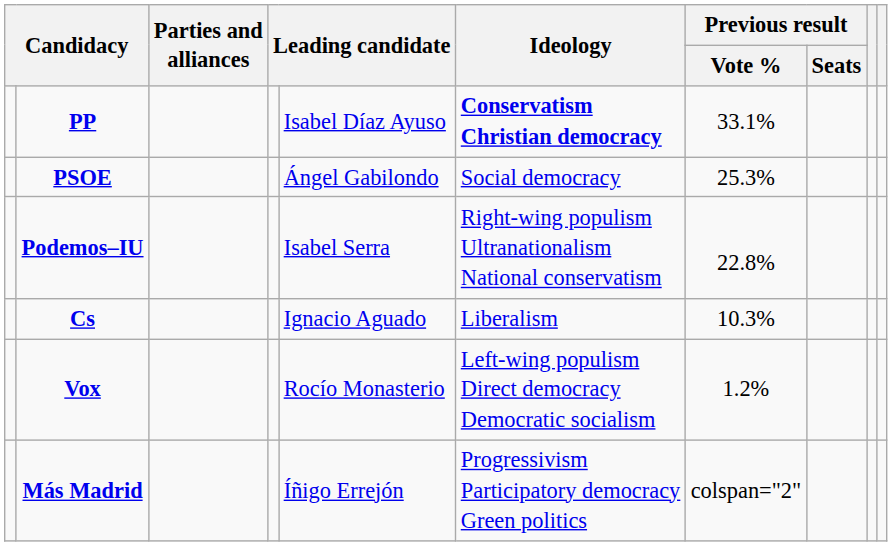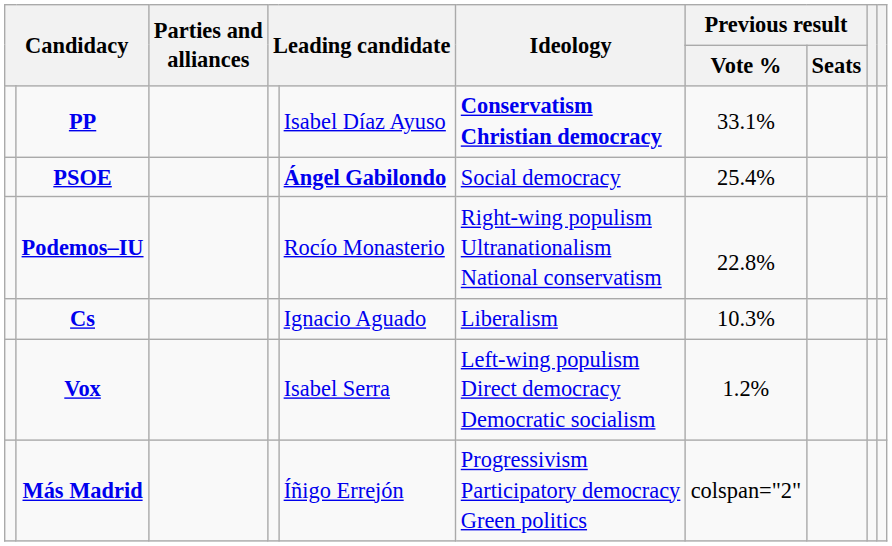PSOE | column 5: normal -> bold
PSOE | Previous result / Vote %: 25.3% -> 25.4%
Podemos–IU | column 5: Isabel Serra -> Rocío Monasterio
Vox | column 5: Rocío Monasterio -> Isabel Serra
